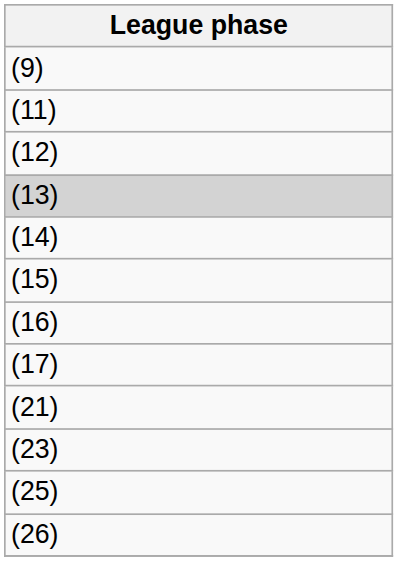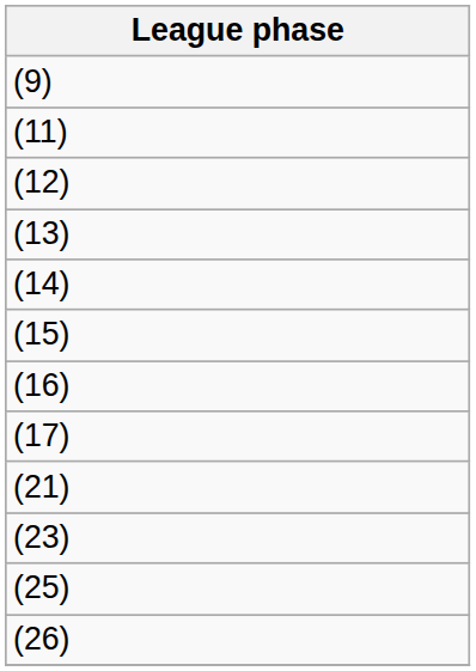row 5 | column 1: lightgrey background -> no background
